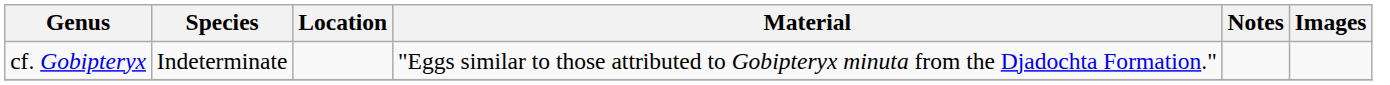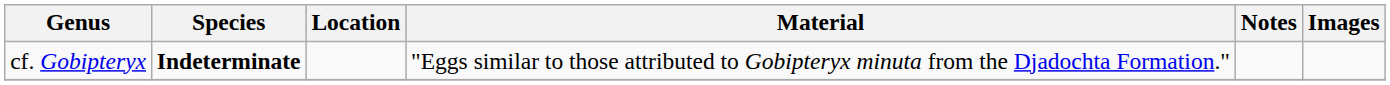cf. Gobipteryx | Species: normal -> bold
